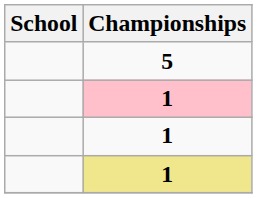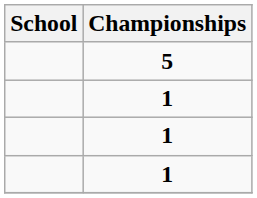row 3 | Championships: pink background -> no background
row 5 | Championships: khaki background -> no background
